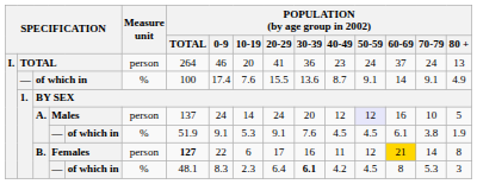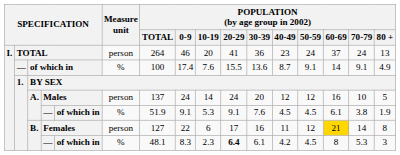Males | POPULATION (by age group in 2002) / 50-59: lavender background -> no background
Females | POPULATION (by age group in 2002) / TOTAL: bold -> normal
B. / — | POPULATION (by age group in 2002) / 20-29: normal -> bold
B. / — | POPULATION (by age group in 2002) / 30-39: bold -> normal
